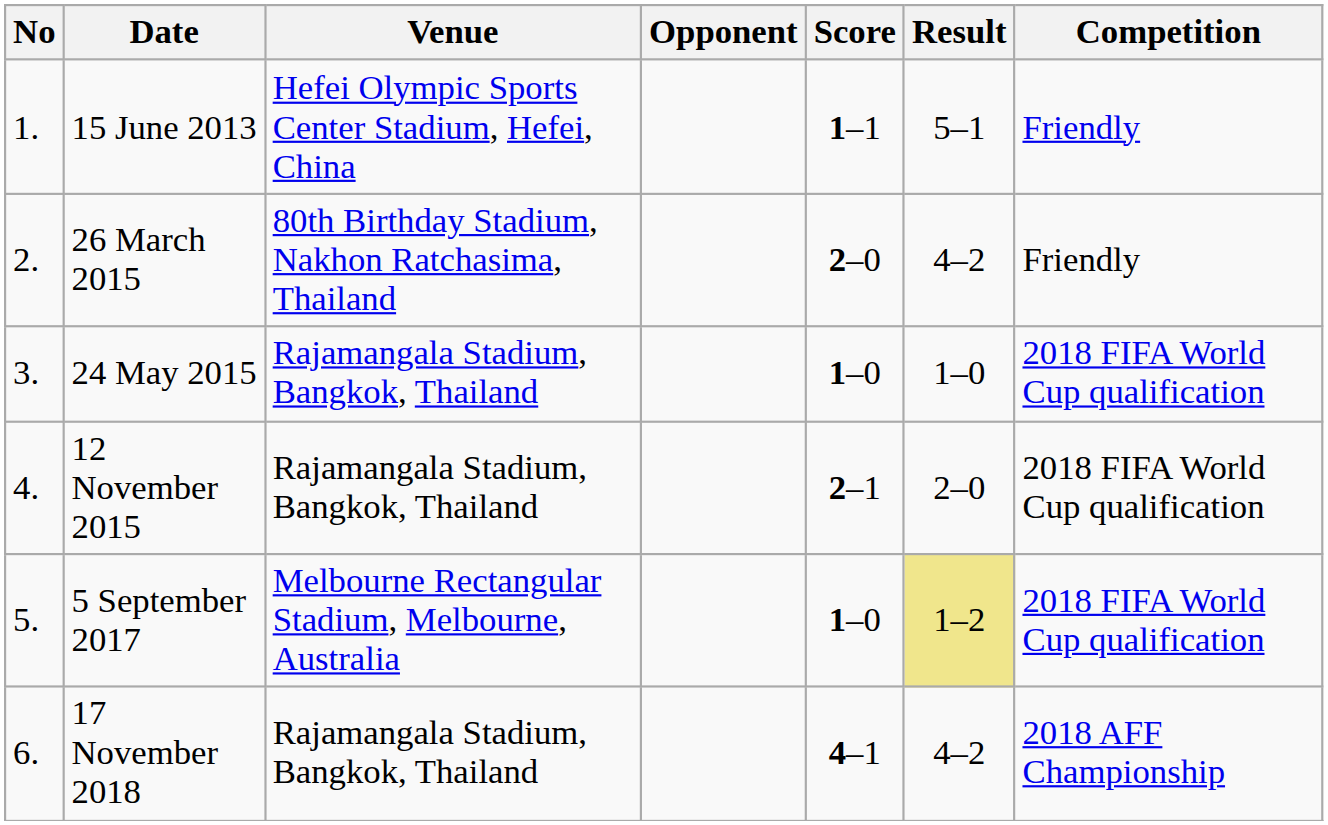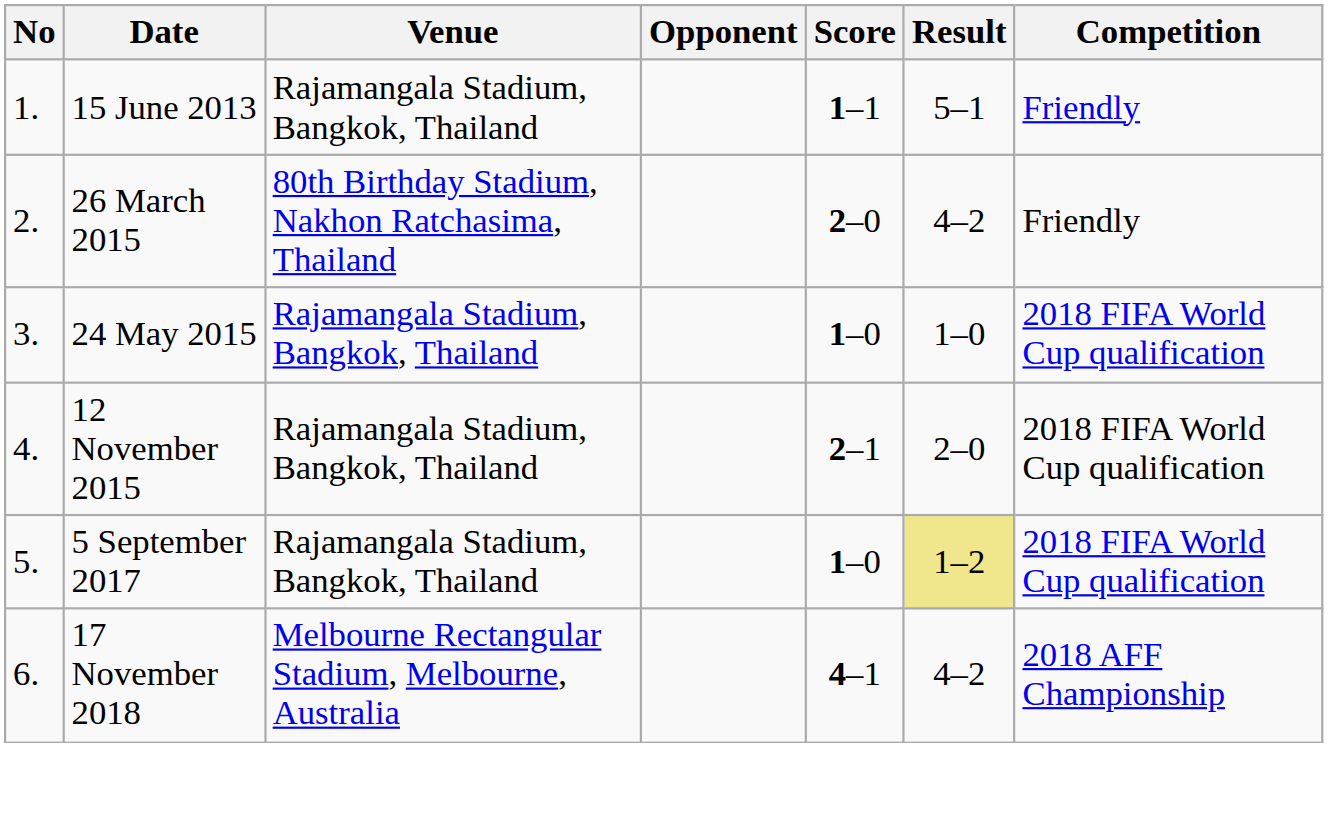15 June 2013 | Venue: Hefei Olympic Sports Center Stadium, Hefei, China -> Rajamangala Stadium, Bangkok, Thailand
5 September 2017 | Venue: Melbourne Rectangular Stadium, Melbourne, Australia -> Rajamangala Stadium, Bangkok, Thailand
17 November 2018 | Venue: Rajamangala Stadium, Bangkok, Thailand -> Melbourne Rectangular Stadium, Melbourne, Australia
